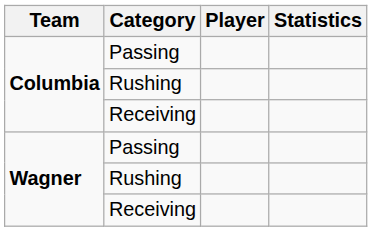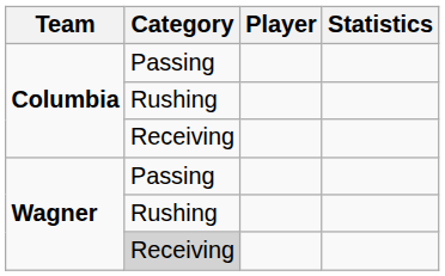Wagner / Receiving | Category: no background -> lightgrey background
